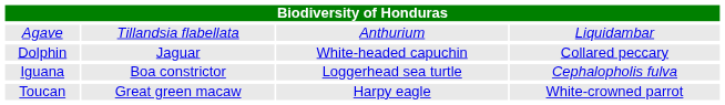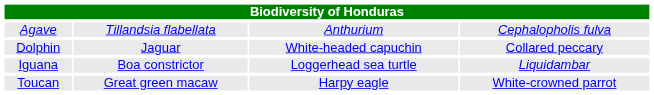Agave | column 4: Liquidambar -> Cephalopholis fulva
Iguana | column 4: Cephalopholis fulva -> Liquidambar
